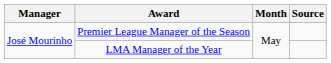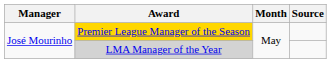Premier League Manager of the Season | Award: no background -> gold background
LMA Manager of the Year | Award: no background -> lightgrey background
